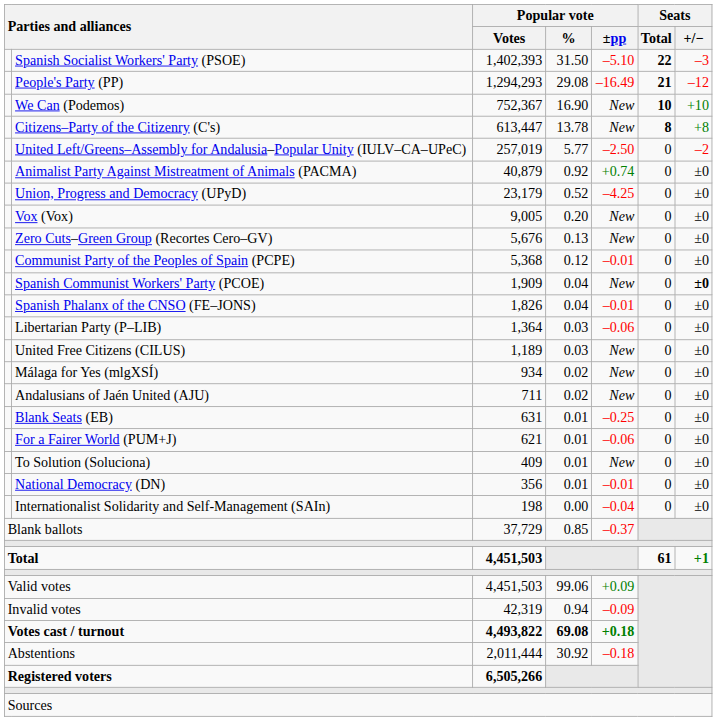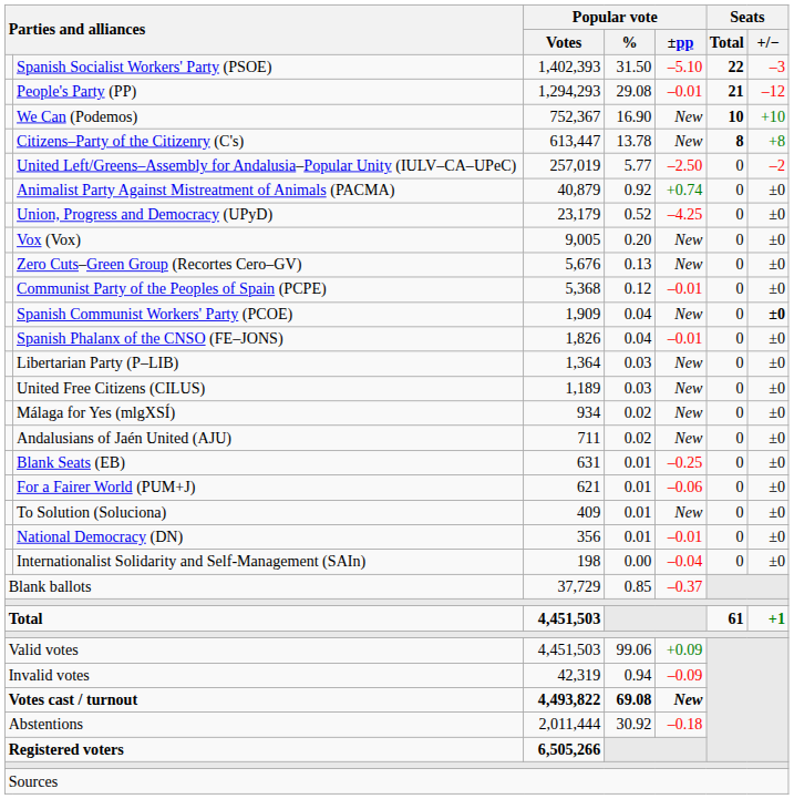People's Party (PP) | Popular vote / ±pp: –16.49 -> –0.01
Libertarian Party (P–LIB) | Popular vote / ±pp: –0.06 -> New
Votes cast / turnout | Popular vote / ±pp: +0.18 -> New
